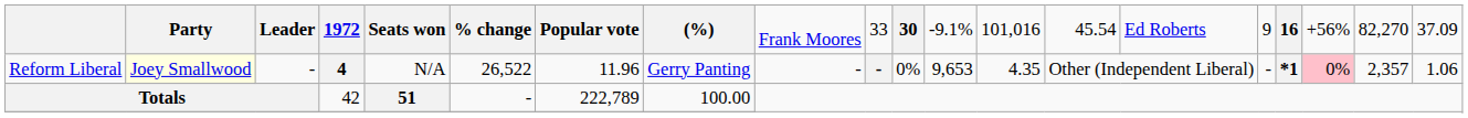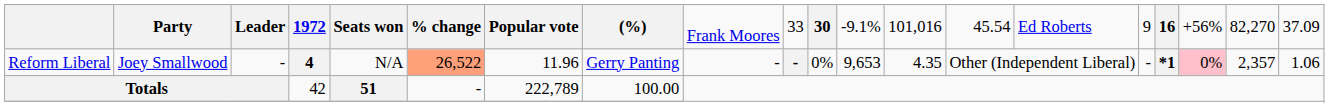Reform Liberal | column 2: lightyellow background -> no background
Reform Liberal | column 6: no background -> lightsalmon background
